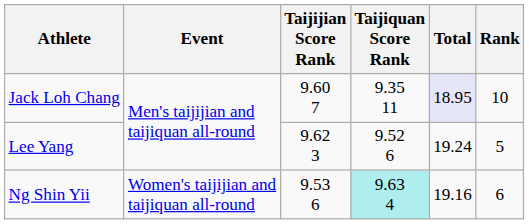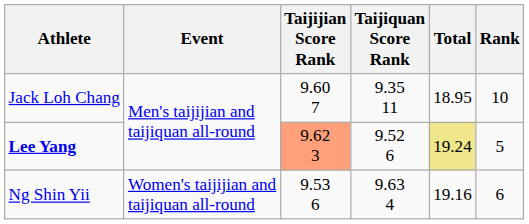row 2 | Total: lavender background -> no background
row 3 | Athlete: normal -> bold
row 3 | Taijijian Score Rank: no background -> lightsalmon background
row 3 | Total: no background -> khaki background
row 4 | Taijiquan Score Rank: paleturquoise background -> no background
